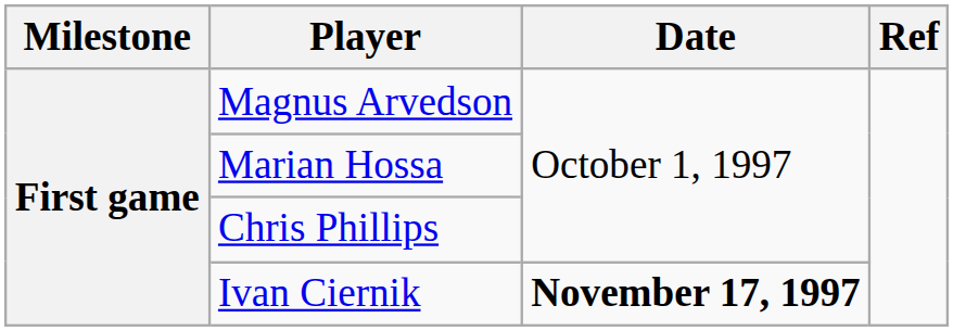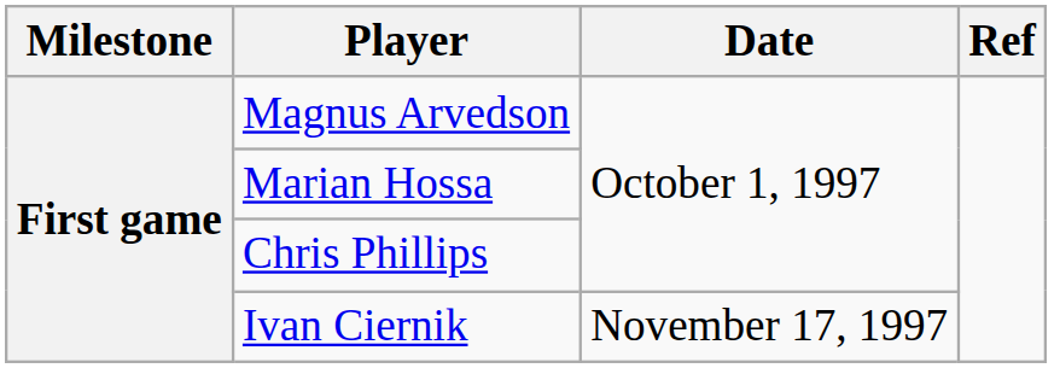Ivan Ciernik | Date: bold -> normal
